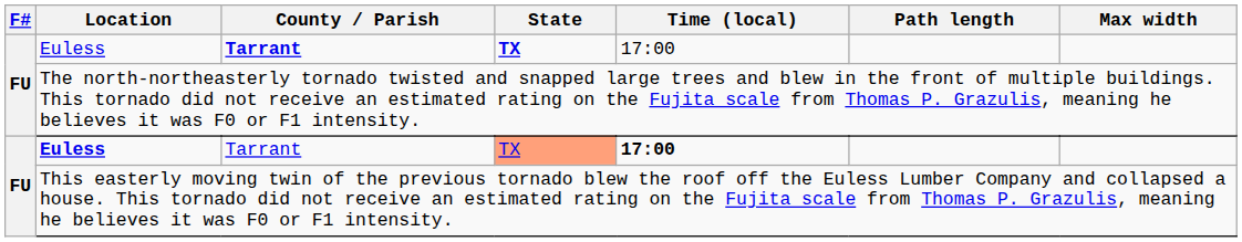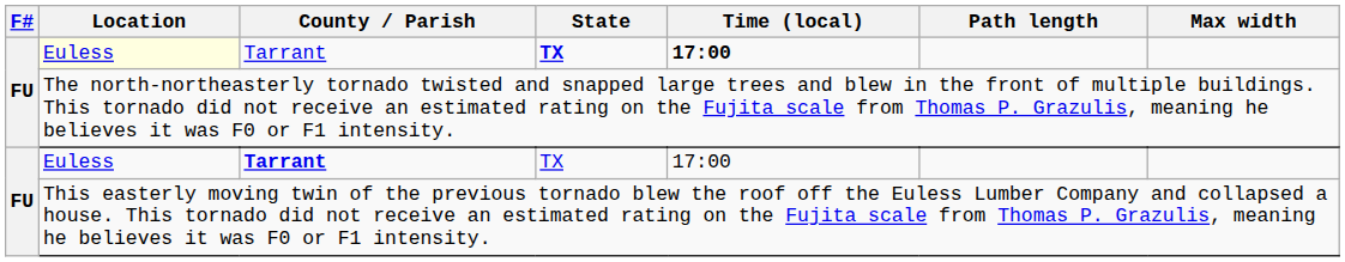row 2 | Location: no background -> lightyellow background
row 2 | County / Parish: bold -> normal
row 2 | Time (local): normal -> bold
row 4 | Location: bold -> normal
row 4 | County / Parish: normal -> bold
row 4 | State: lightsalmon background -> no background
row 4 | Time (local): bold -> normal
